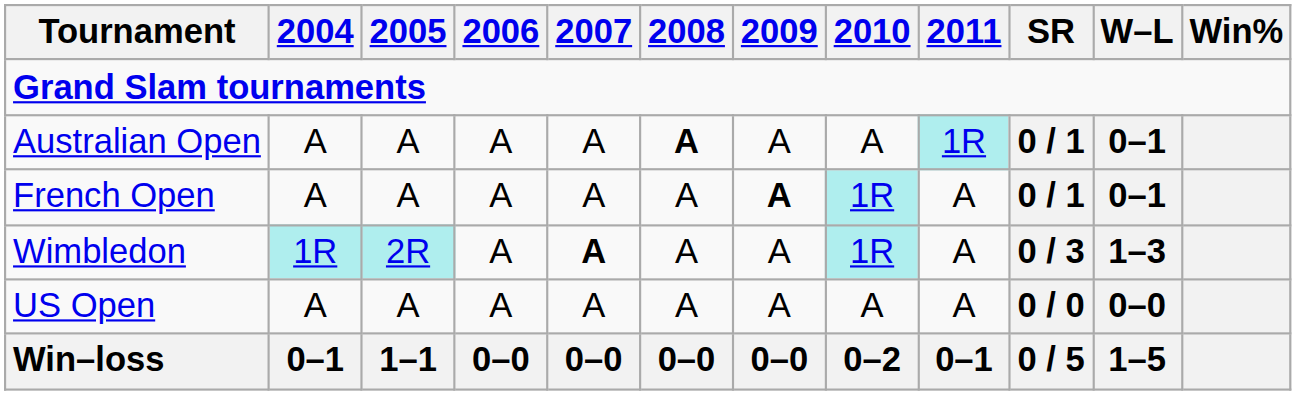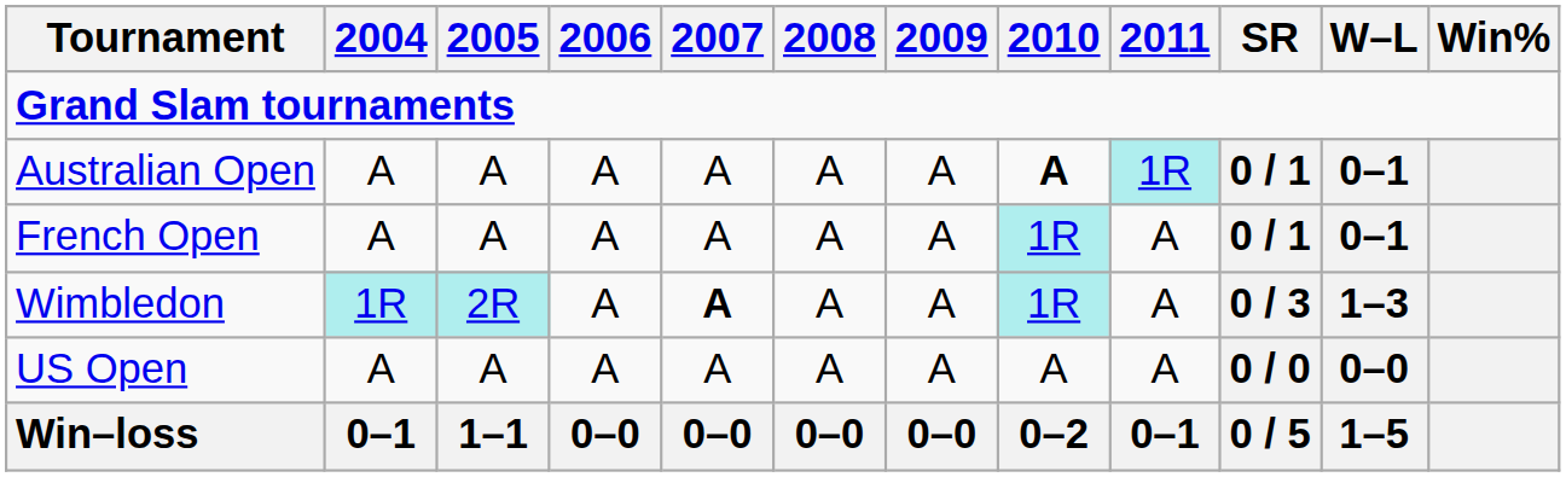Australian Open | 2008: bold -> normal
Australian Open | 2010: normal -> bold
French Open | 2009: bold -> normal
